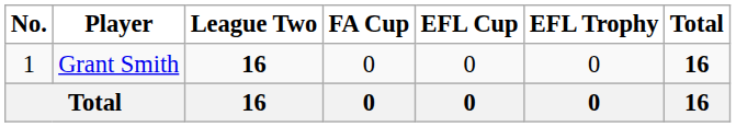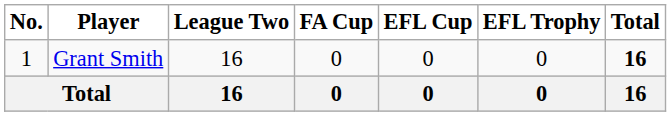Grant Smith | League Two: bold -> normal
